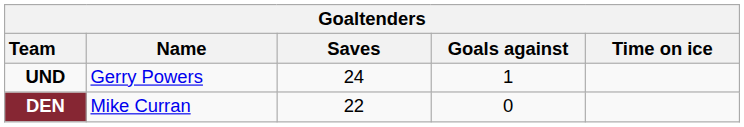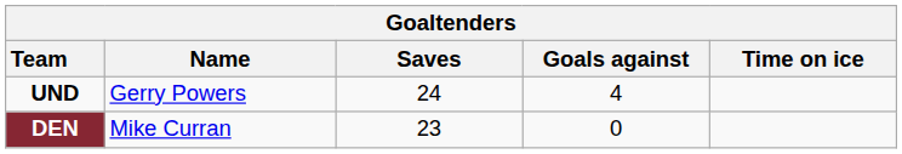UND | Goals against: 1 -> 4
DEN | Saves: 22 -> 23
